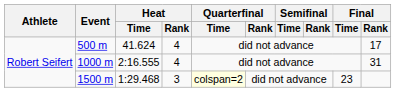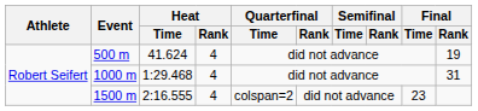500 m | Final / Rank: 17 -> 19
1000 m | Heat / Time: 2:16.555 -> 1:29.468
1500 m | Heat / Time: 1:29.468 -> 2:16.555
1500 m | Heat / Rank: 3 -> 4
1500 m | Quarterfinal / Time: lightyellow background -> no background
